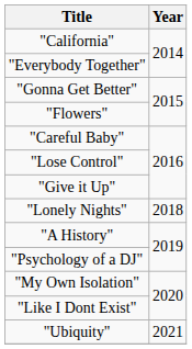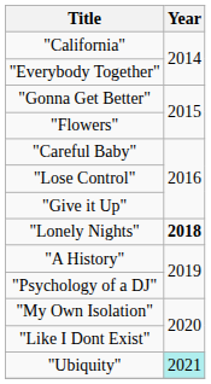"Lonely Nights" | Year: normal -> bold
"Ubiquity" | Year: no background -> paleturquoise background
